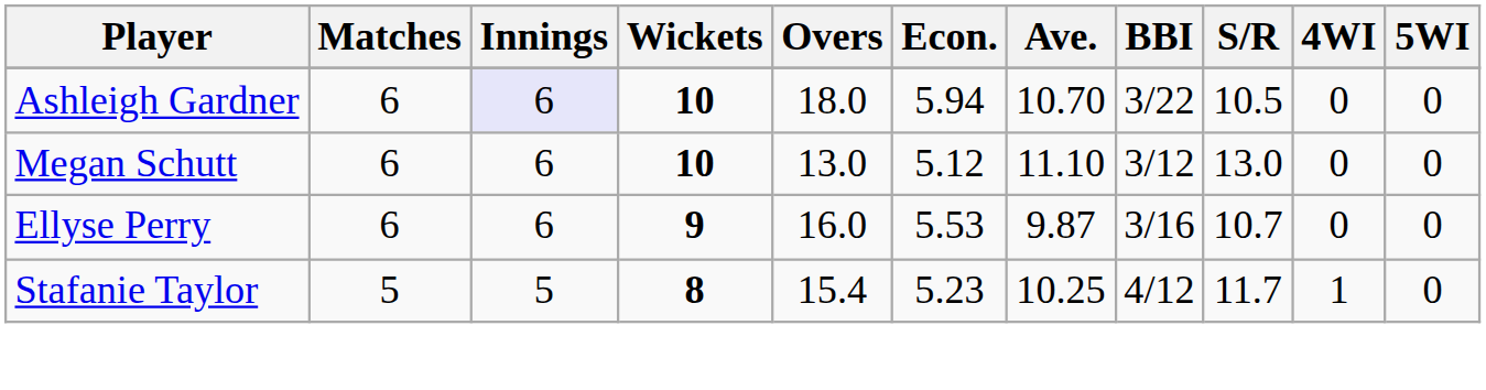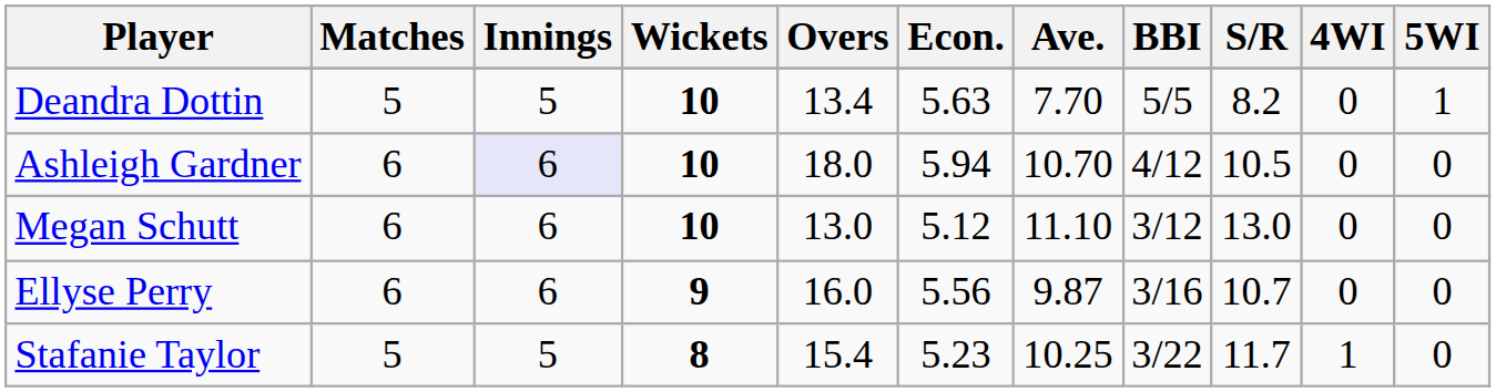+ row: Deandra Dottin | 5 | 5 | 10 | 13.4 | 5.63 | 7.70 | 5/5 | 8.2 | 0 | 1
Ashleigh Gardner | BBI: 3/22 -> 4/12
Ellyse Perry | Econ.: 5.53 -> 5.56
Stafanie Taylor | BBI: 4/12 -> 3/22
